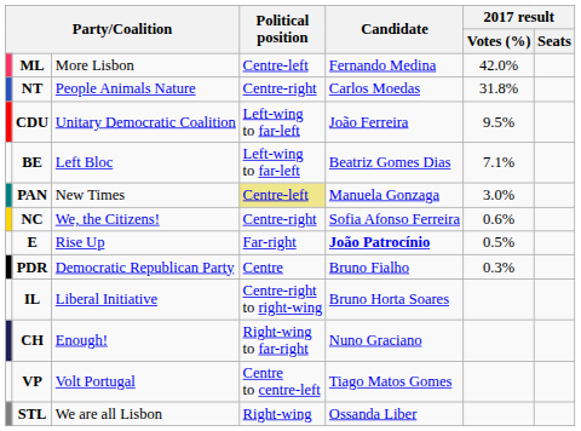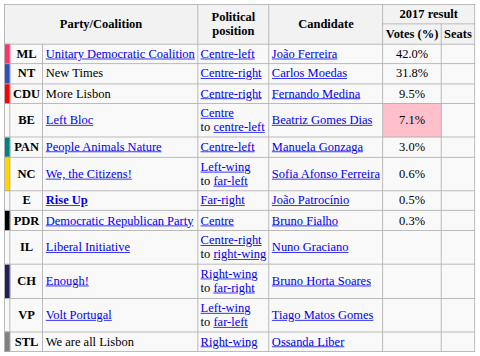ML | column 3: More Lisbon -> Unitary Democratic Coalition
ML | Candidate: Fernando Medina -> João Ferreira
NT | column 3: People Animals Nature -> New Times
CDU | column 3: Unitary Democratic Coalition -> More Lisbon
CDU | Political position: Left-wing to far-left -> Centre-right
CDU | Candidate: João Ferreira -> Fernando Medina
BE | Political position: Left-wing to far-left -> Centre to centre-left
BE | 2017 result / Votes (%): no background -> pink background
PAN | column 3: New Times -> People Animals Nature
PAN | Political position: khaki background -> no background
NC | Political position: Centre-right -> Left-wing to far-left
E | column 3: normal -> bold
E | Candidate: bold -> normal
IL | Candidate: Bruno Horta Soares -> Nuno Graciano
CH | Candidate: Nuno Graciano -> Bruno Horta Soares
VP | Political position: Centre to centre-left -> Left-wing to far-left
